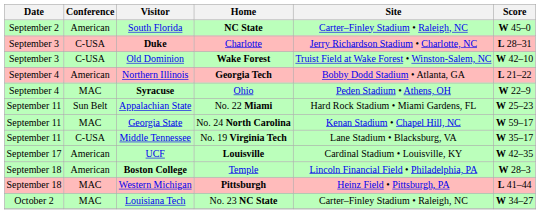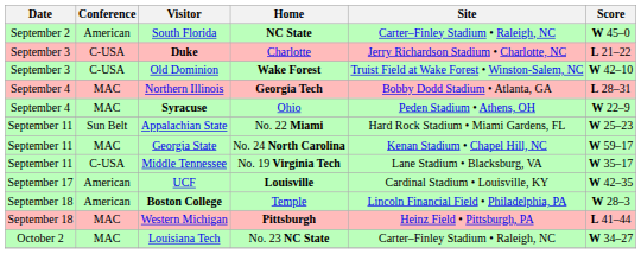Duke | Score: L 28–31 -> L 21–22
Northern Illinois | Conference: American -> MAC
Northern Illinois | Score: L 21–22 -> L 28–31
